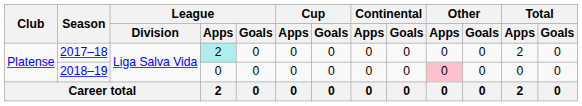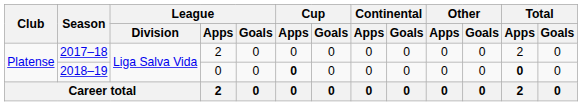2017–18 | League / Apps: paleturquoise background -> no background
2018–19 | Cup / Apps: normal -> bold
2018–19 | Other / Apps: pink background -> no background
2018–19 | Total / Apps: normal -> bold
